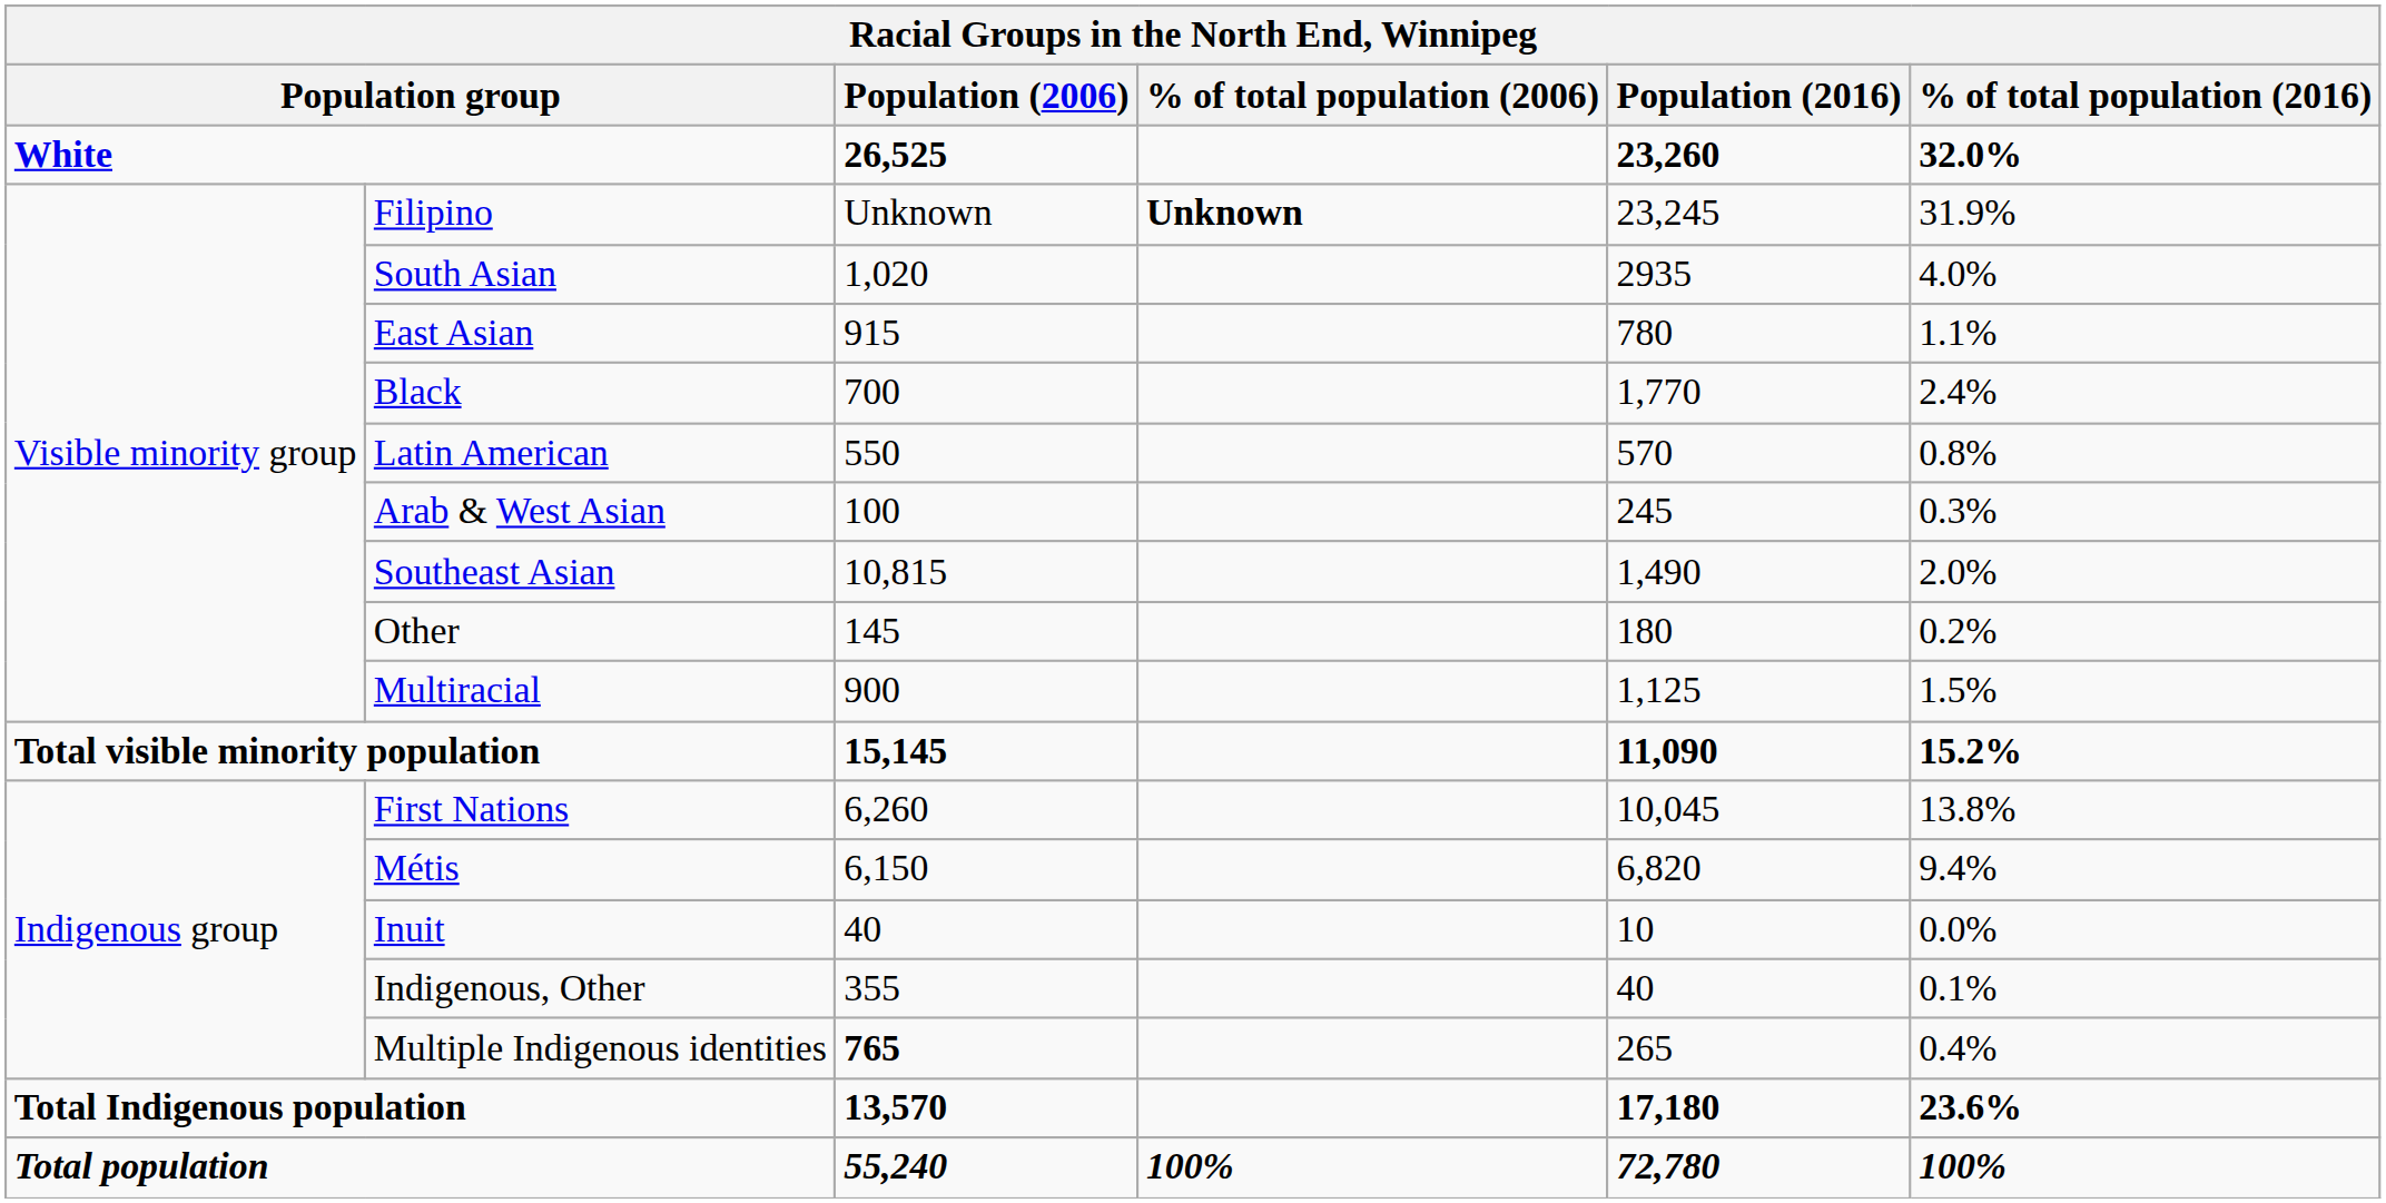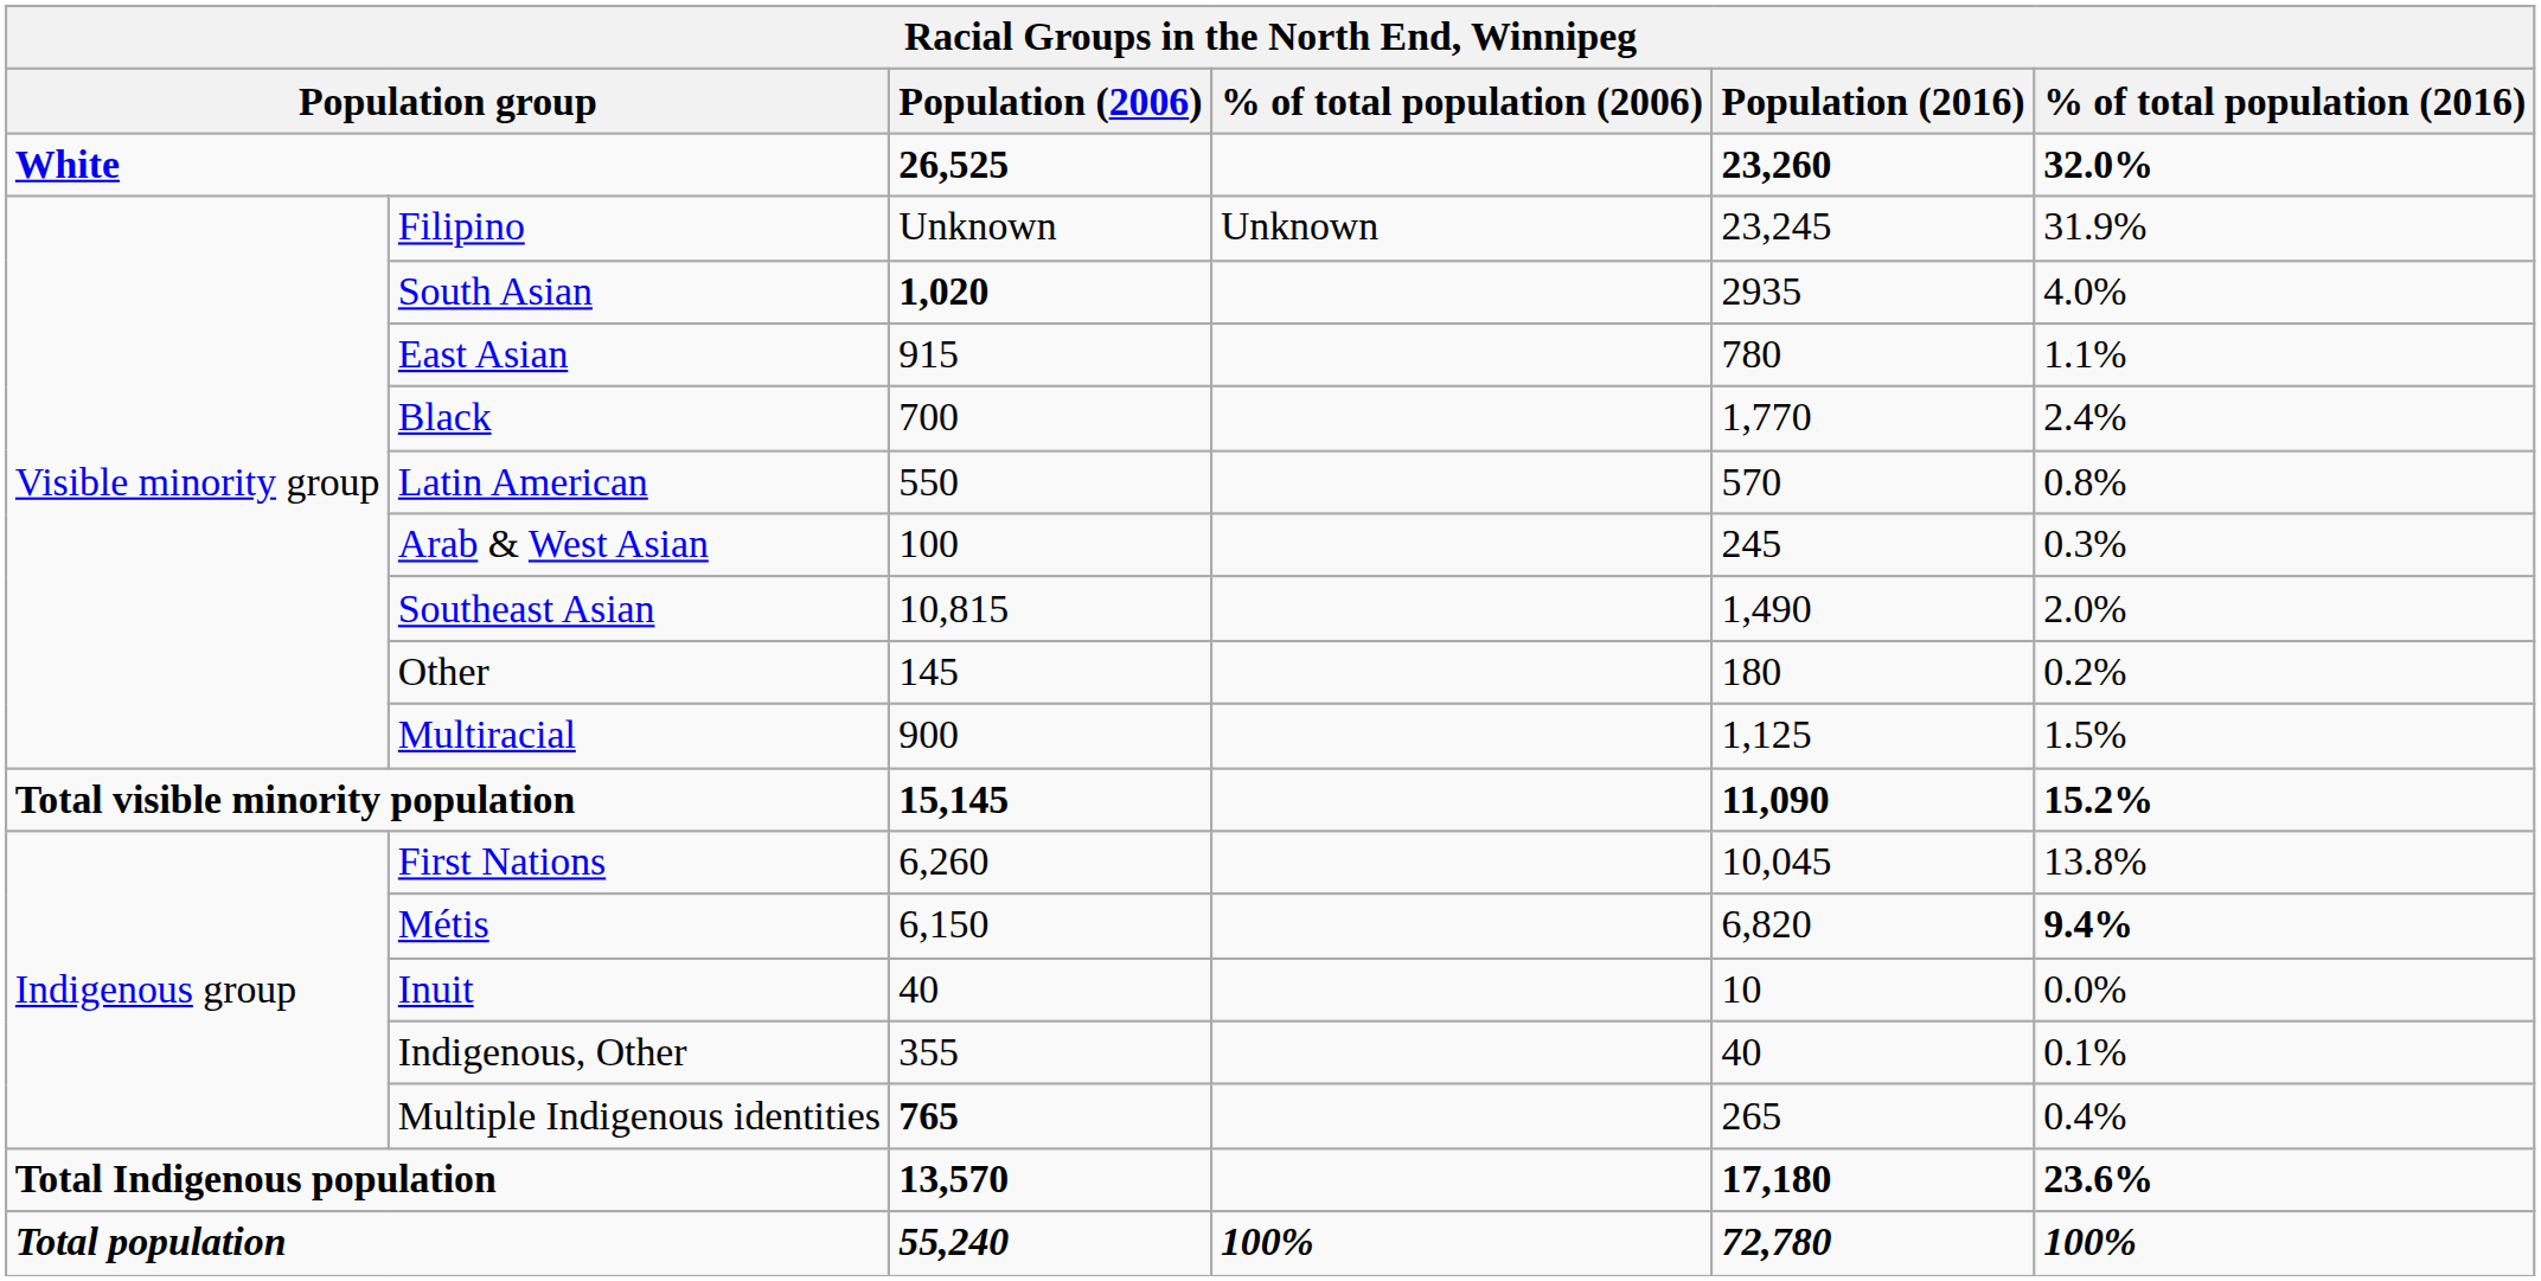Filipino | % of total population (2006): bold -> normal
South Asian | Population (2006): normal -> bold
Métis | % of total population (2016): normal -> bold
